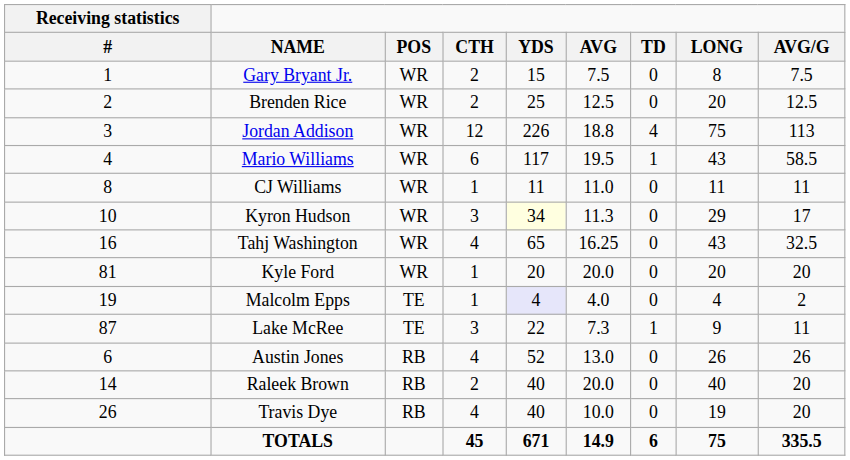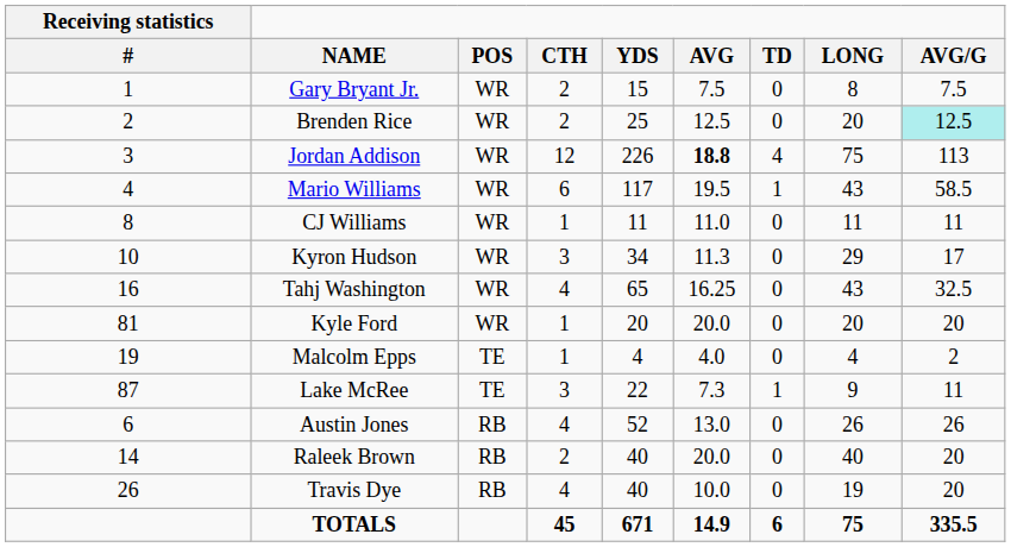Brenden Rice | AVG/G: no background -> paleturquoise background
Jordan Addison | AVG: normal -> bold
Kyron Hudson | YDS: lightyellow background -> no background
Malcolm Epps | YDS: lavender background -> no background
